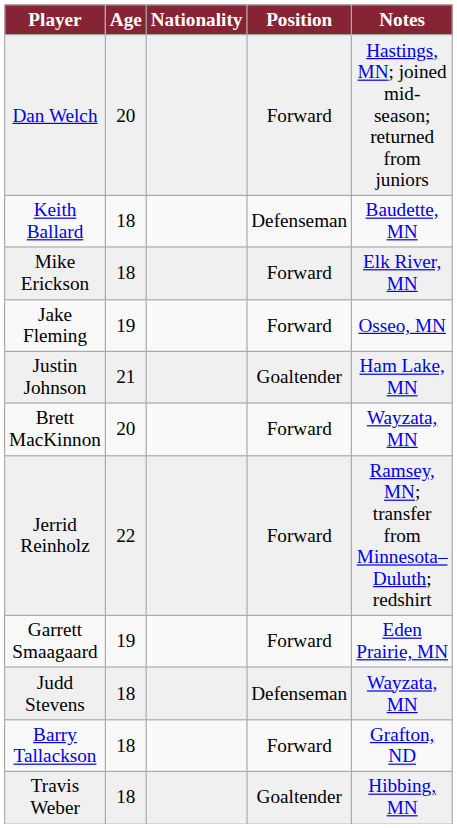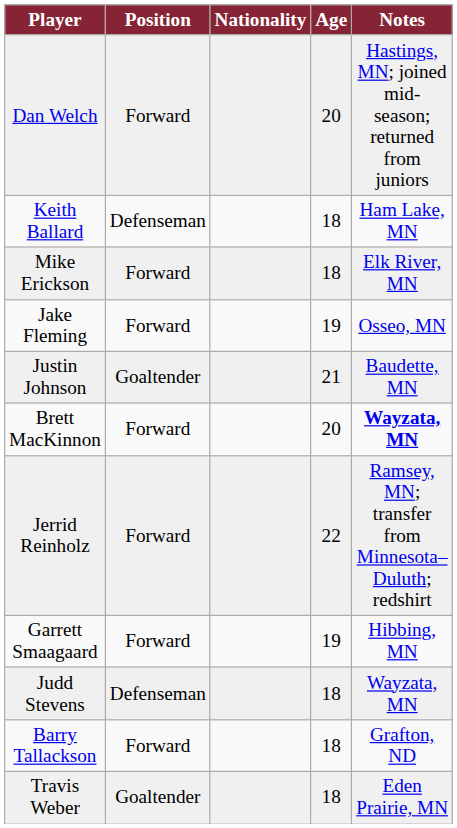columns swapped: Position <-> Age
Keith Ballard | Notes: Baudette, MN -> Ham Lake, MN
Justin Johnson | Notes: Ham Lake, MN -> Baudette, MN
Brett MacKinnon | Notes: normal -> bold
Garrett Smaagaard | Notes: Eden Prairie, MN -> Hibbing, MN
Travis Weber | Notes: Hibbing, MN -> Eden Prairie, MN
